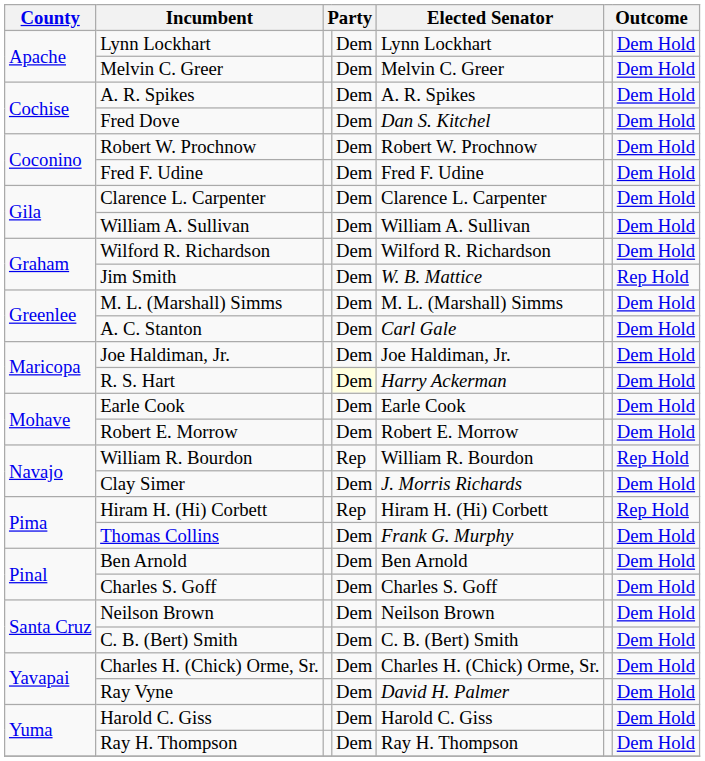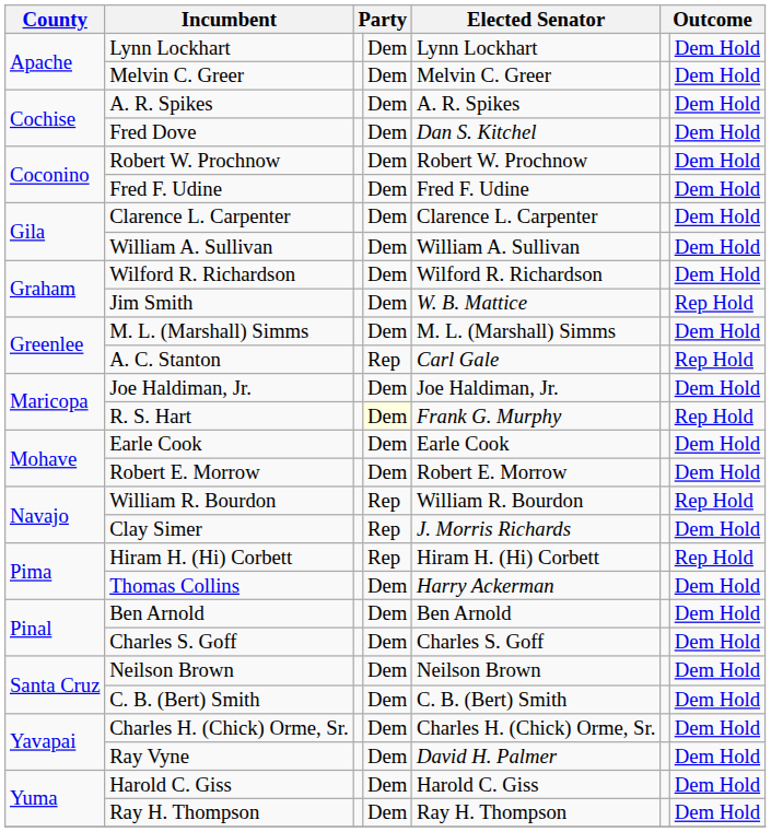A. C. Stanton | column 4: Dem -> Rep
A. C. Stanton | column 7: Dem Hold -> Rep Hold
R. S. Hart | Elected Senator: Harry Ackerman -> Frank G. Murphy
R. S. Hart | column 7: Dem Hold -> Rep Hold
Clay Simer | column 4: Dem -> Rep
Thomas Collins | Elected Senator: Frank G. Murphy -> Harry Ackerman
